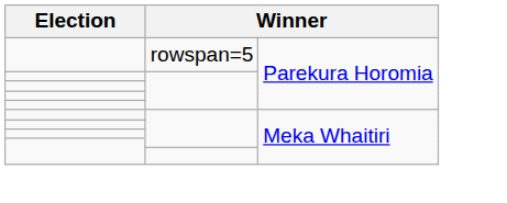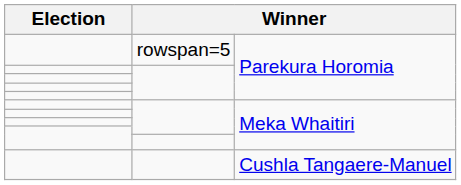+ row: Cushla Tangaere-Manuel
